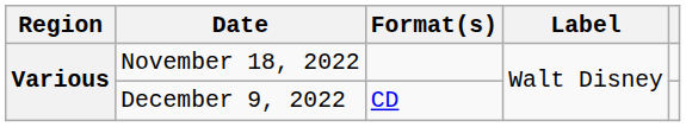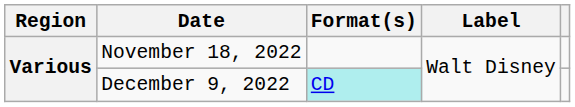December 9, 2022 | Format(s): no background -> paleturquoise background
